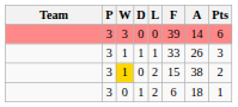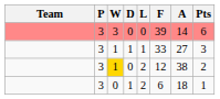row 3 | A: 26 -> 27
row 4 | F: 15 -> 12
